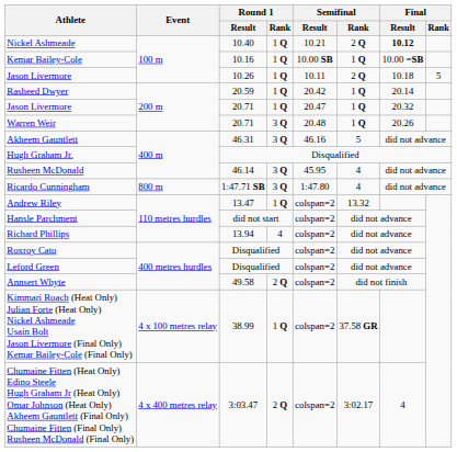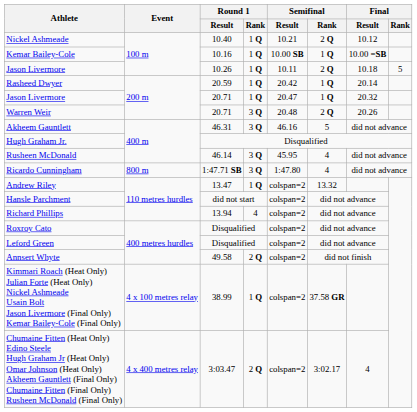Nickel Ashmeade | Final / Result: bold -> normal
Warren Weir | Semifinal / Rank: 1 Q -> 2 Q
